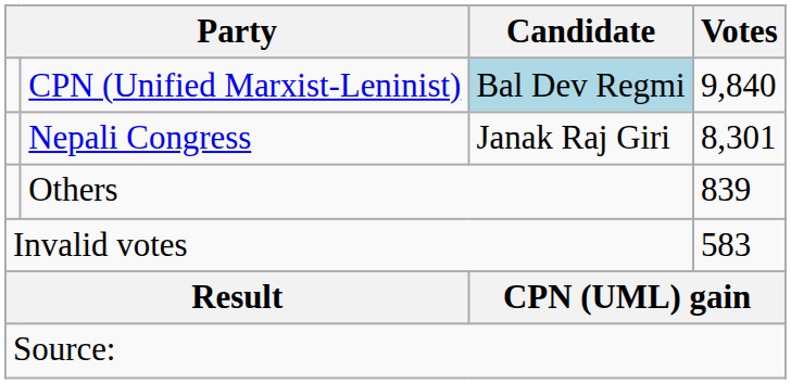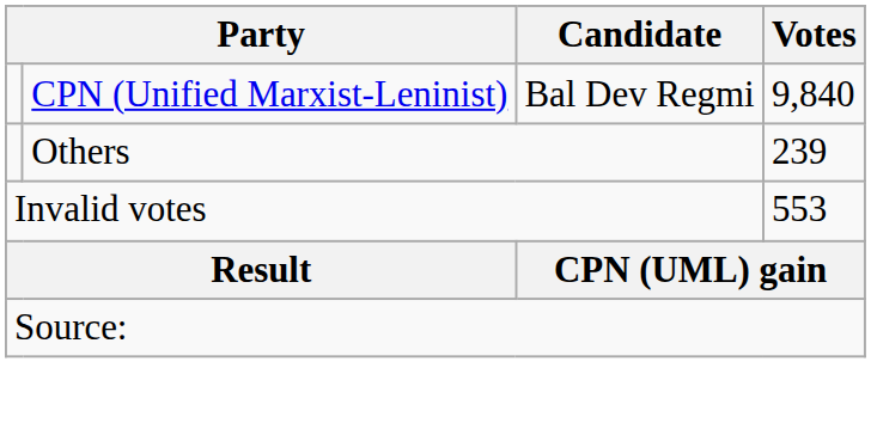CPN (Unified Marxist-Leninist) | Candidate: lightblue background -> no background
- row: Nepali Congress | Janak Raj Giri | 8,301
Others | Votes: 839 -> 239
Invalid votes | Votes: 583 -> 553
